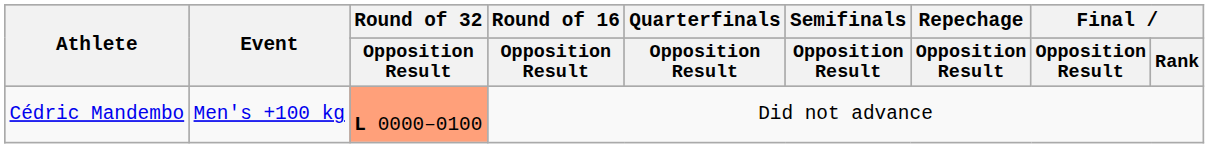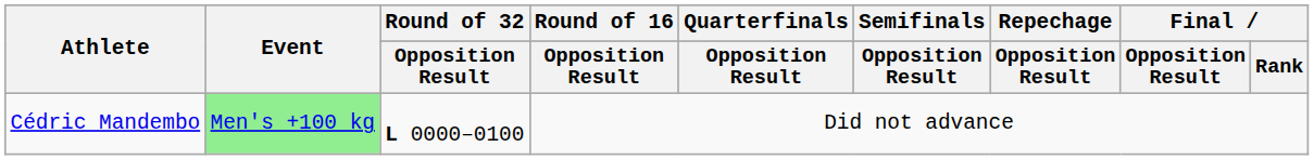Cédric Mandembo | Event: no background -> lightgreen background
Cédric Mandembo | Round of 32 / Opposition Result: lightsalmon background -> no background
